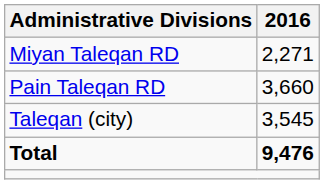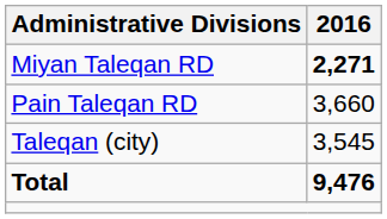Miyan Taleqan RD | 2016: normal -> bold
